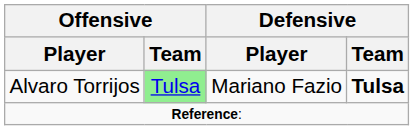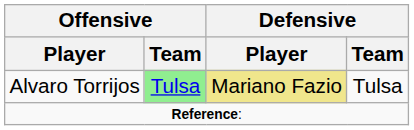Alvaro Torrijos | Defensive / Player: no background -> khaki background
Alvaro Torrijos | Defensive / Team: bold -> normal
